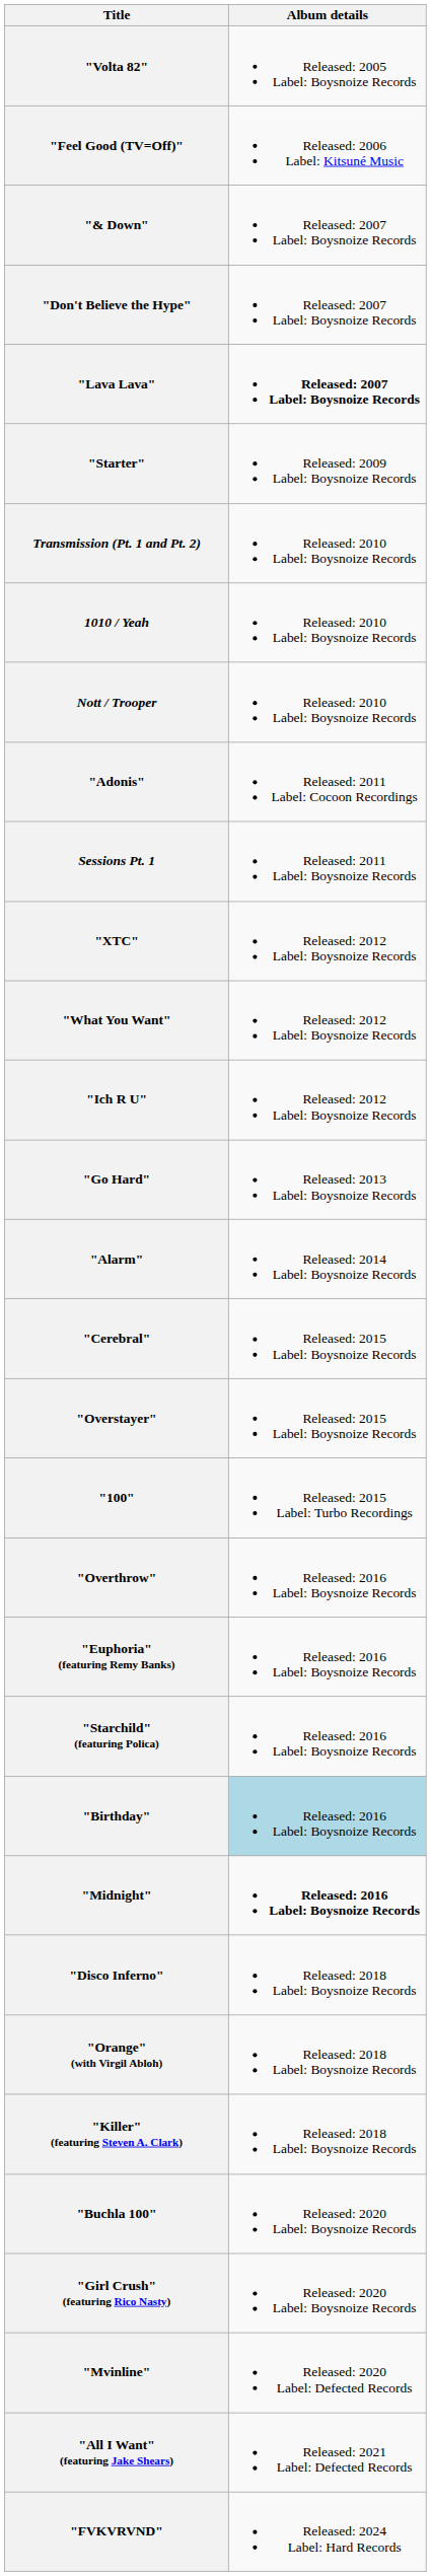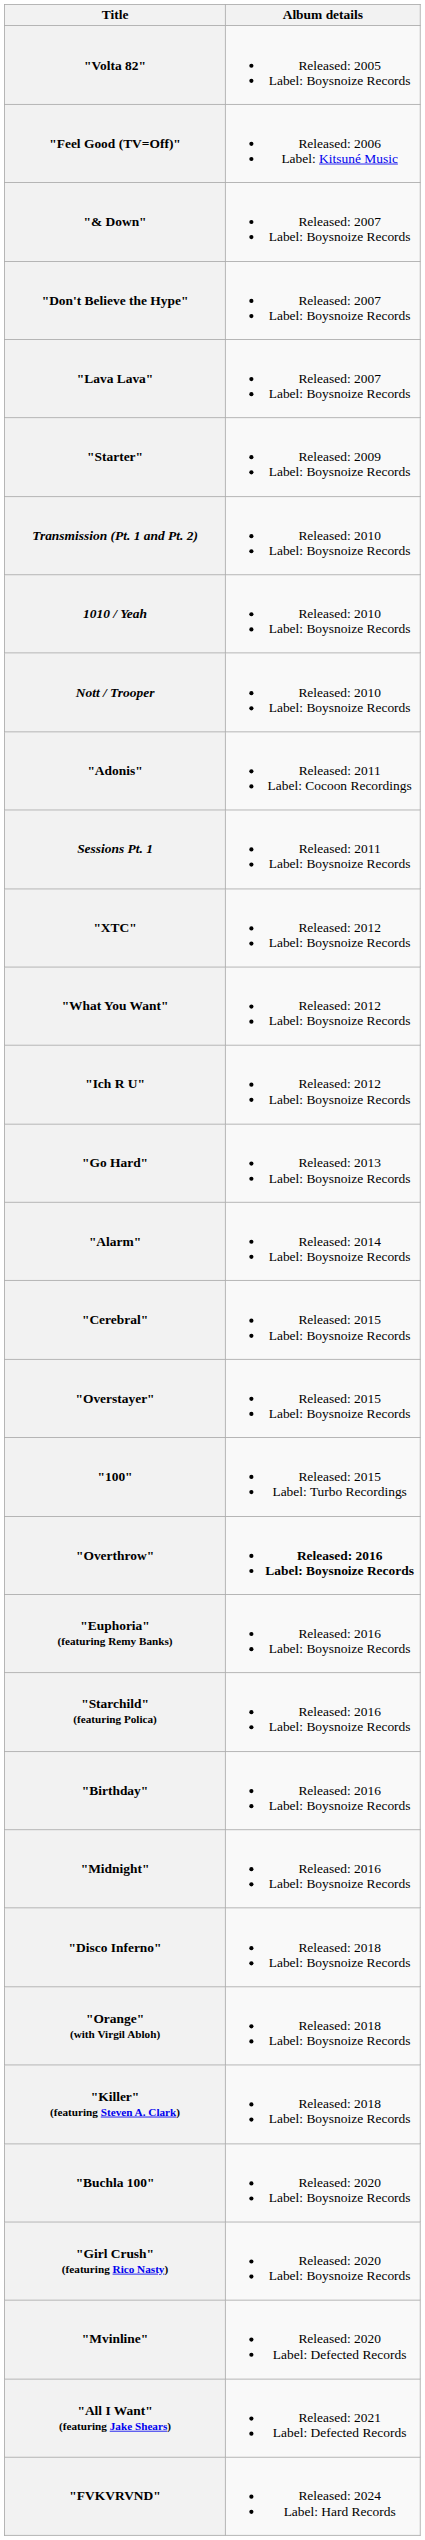"Lava Lava" | Album details: bold -> normal
"Overthrow" | Album details: normal -> bold
"Birthday" | Album details: lightblue background -> no background
"Midnight" | Album details: bold -> normal
